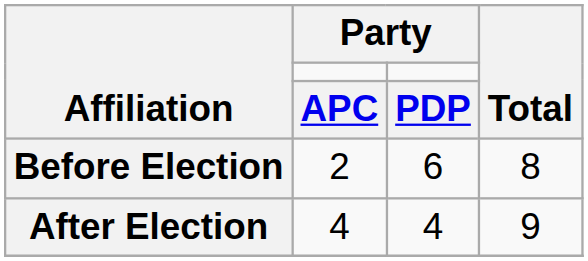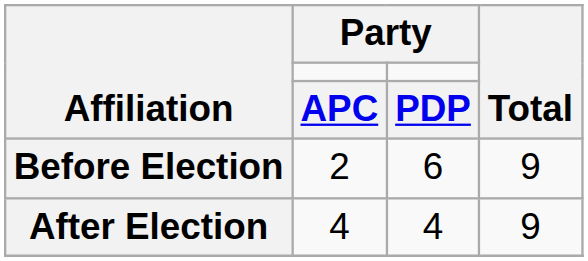Before Election | Total: 8 -> 9
